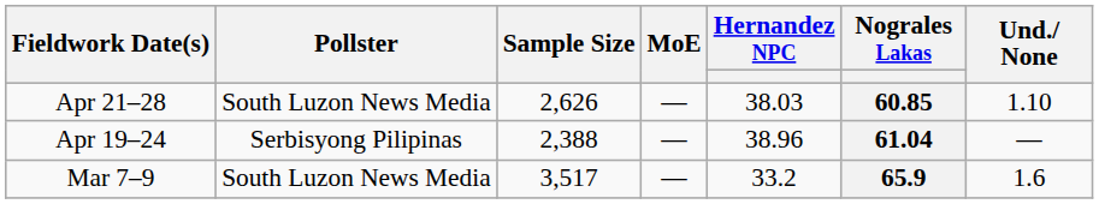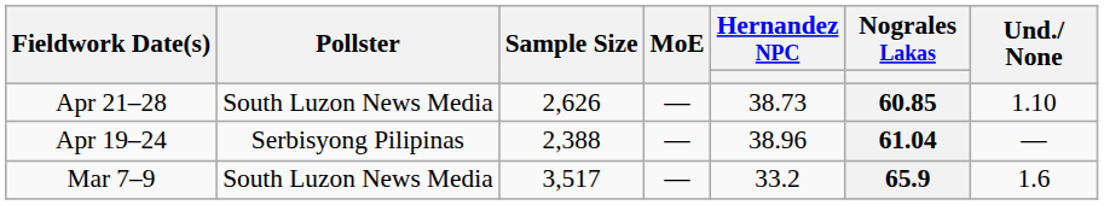Apr 21–28 | Hernandez NPC: 38.03 -> 38.73
